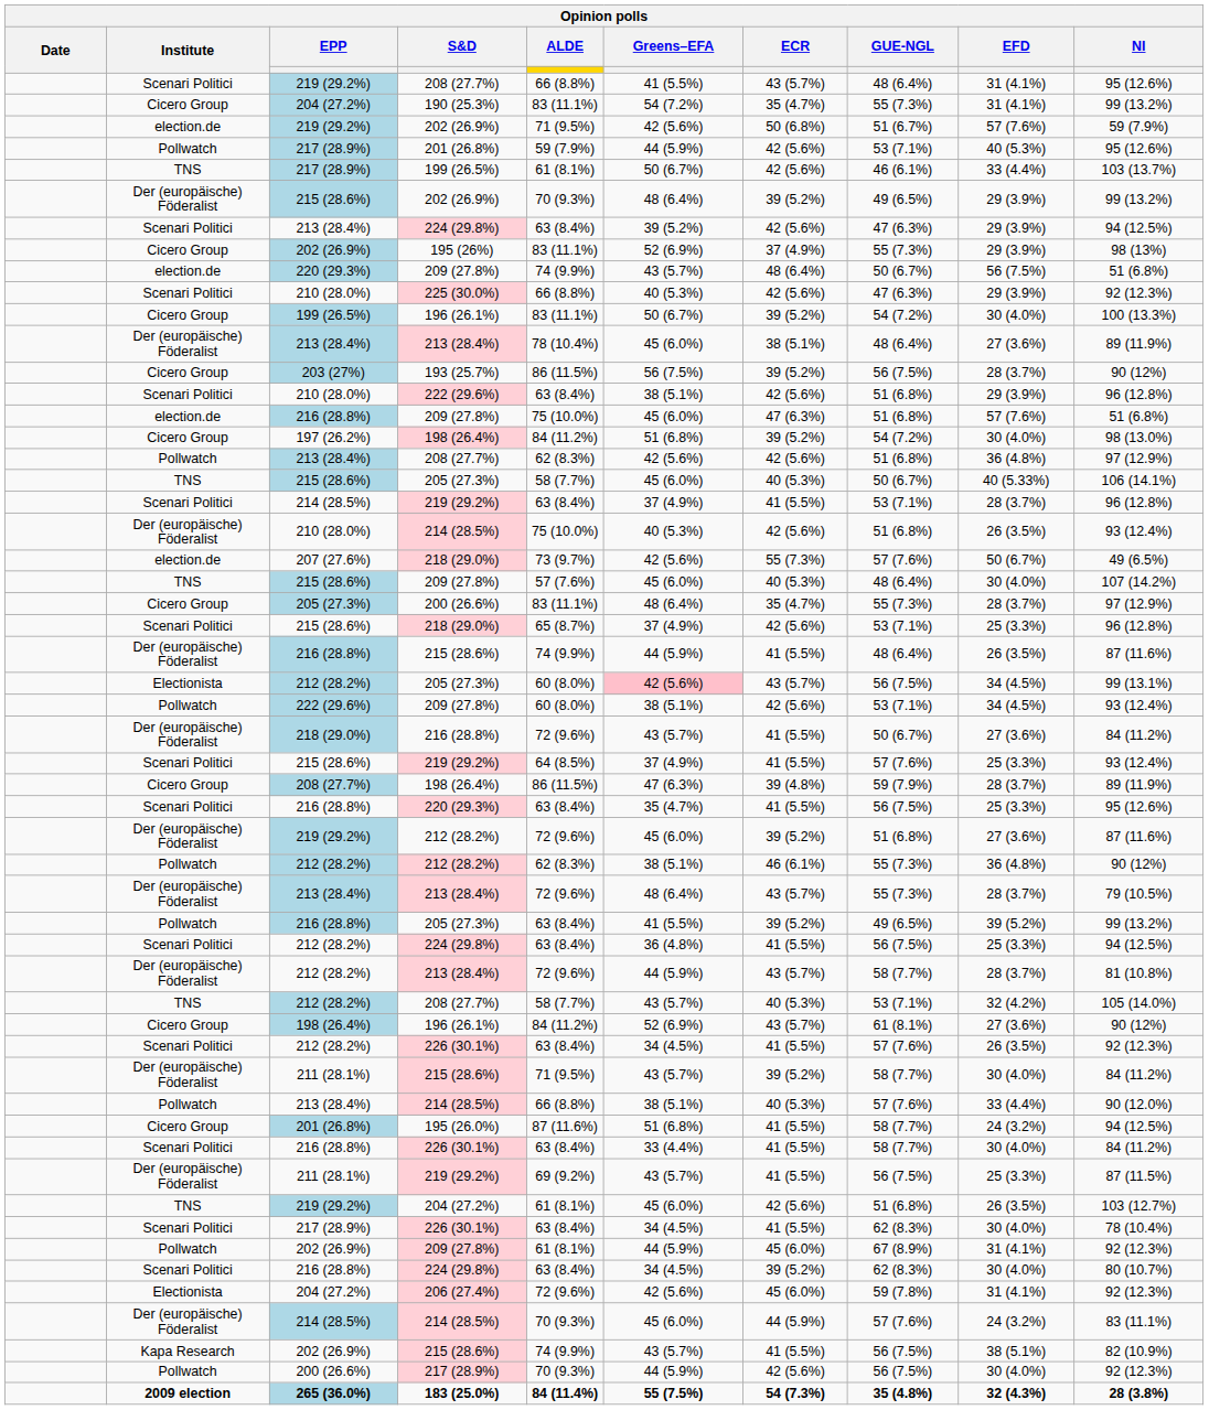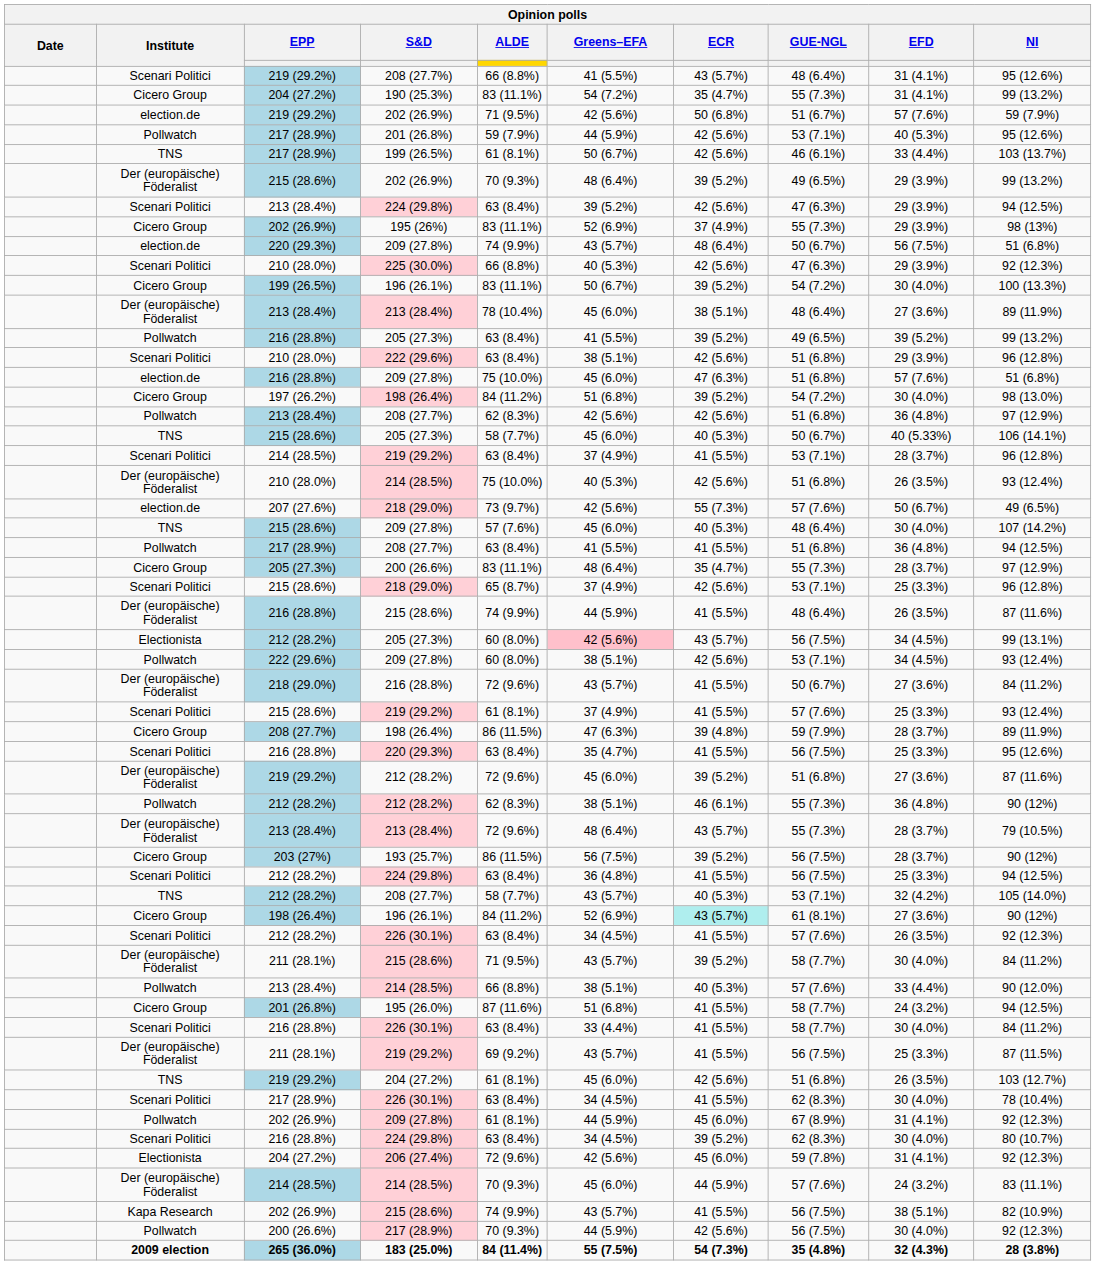rows swapped: 216 (28.8%) / 205 (27.3%) <-> 193 (25.7%)
+ row: Pollwatch | 217 (28.9%) | 208 (27.7%) | 63 (8.4%) | 41 (5.5%) | 41 (5.5%) | 51 (6.8%) | 36 (4.8%) | 94 (12.5%)
215 (28.6%) / 219 (29.2%) | ALDE: 64 (8.5%) -> 61 (8.1%)
- row: Der (europäische) Föderalist | 212 (28.2%) | 213 (28.4%) | 72 (9.6%) | 44 (5.9%) | 43 (5.7%) | 58 (7.7%) | 28 (3.7%) | 81 (10.8%)
198 (26.4%) / 196 (26.1%) | ECR: no background -> paleturquoise background
